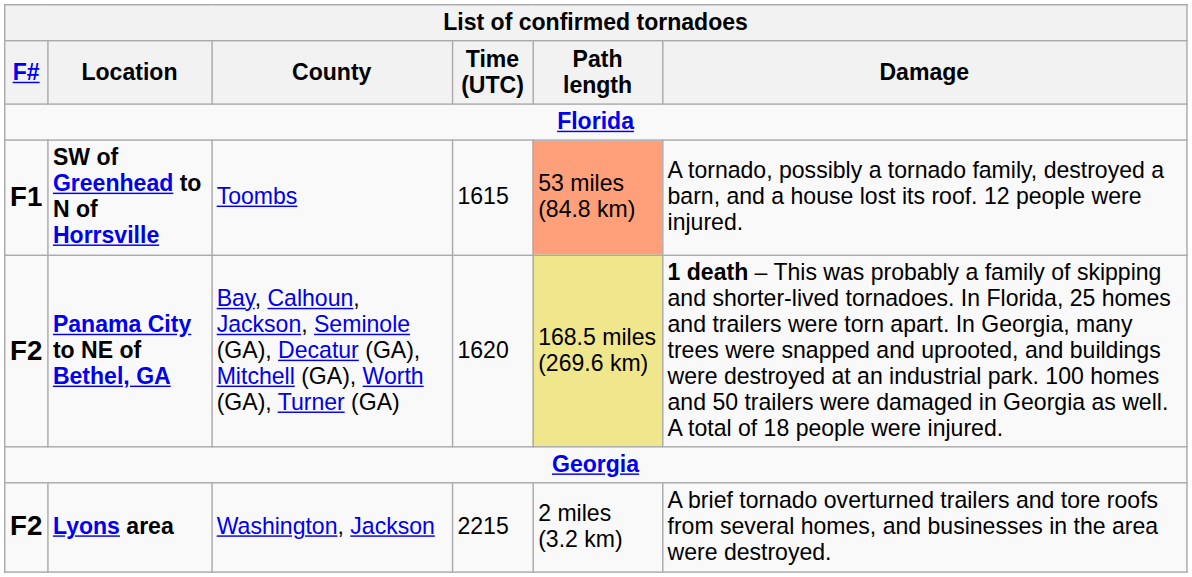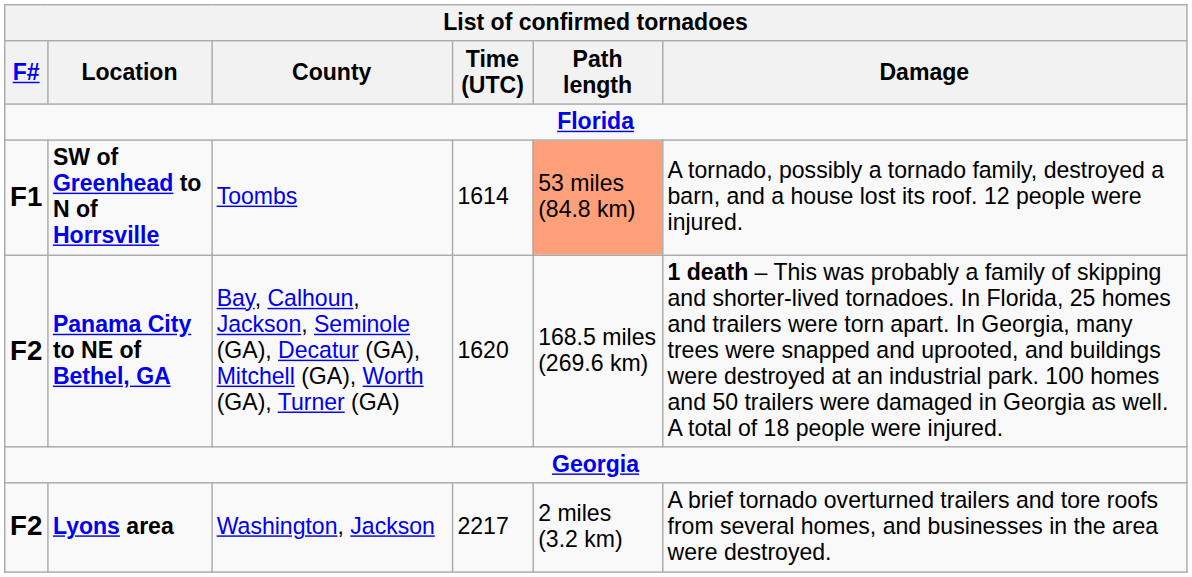SW of Greenhead to N of Horrsville | List of confirmed tornadoes / Time (UTC): 1615 -> 1614
Panama City to NE of Bethel, GA | List of confirmed tornadoes / Path length: khaki background -> no background
Lyons area | List of confirmed tornadoes / Time (UTC): 2215 -> 2217
